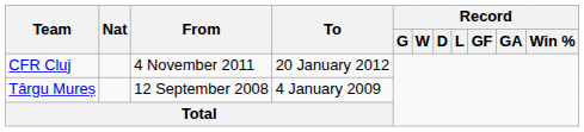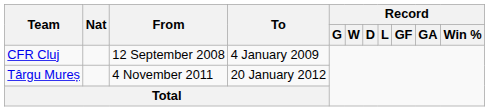CFR Cluj | From: 4 November 2011 -> 12 September 2008
CFR Cluj | To: 20 January 2012 -> 4 January 2009
Târgu Mureș | From: 12 September 2008 -> 4 November 2011
Târgu Mureș | To: 4 January 2009 -> 20 January 2012
